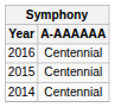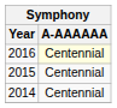2016 | A-AAAAAA: no background -> lightyellow background
